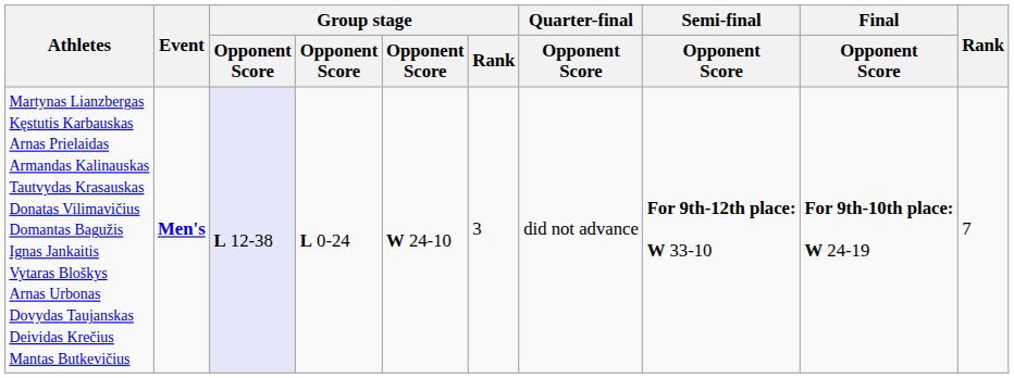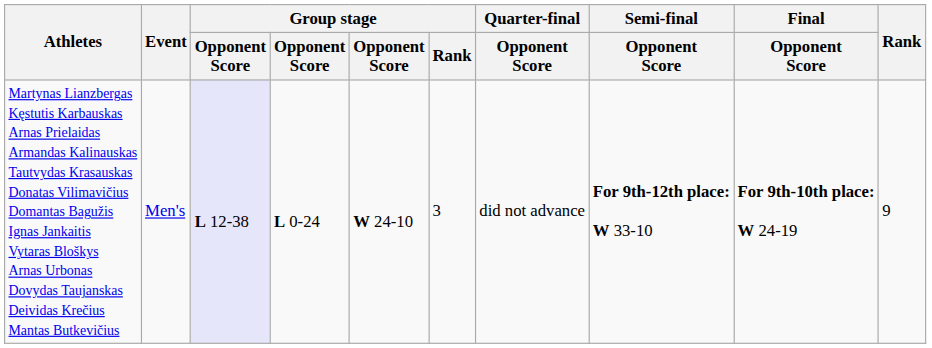row 3 | Event: bold -> normal
row 3 | Rank: 7 -> 9
